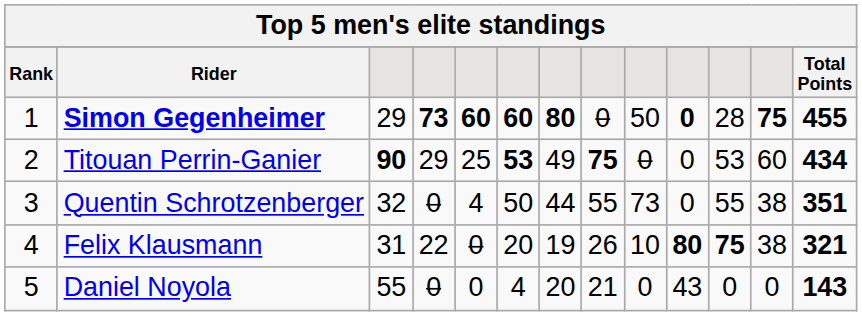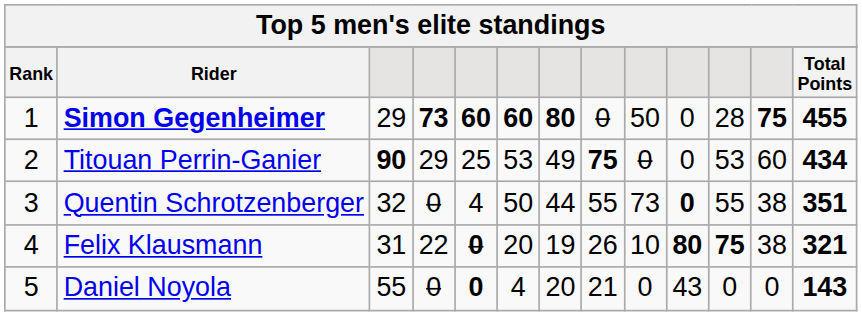Simon Gegenheimer | column 10: bold -> normal
Titouan Perrin-Ganier | column 6: bold -> normal
Quentin Schrotzenberger | column 10: normal -> bold
Felix Klausmann | column 5: normal -> bold
Daniel Noyola | column 5: normal -> bold
